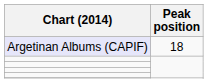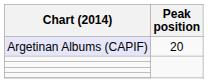row 2 | Peak position: 18 -> 20
